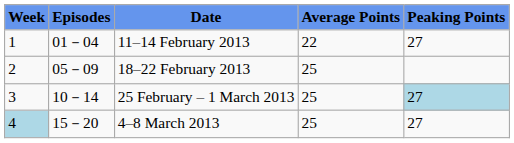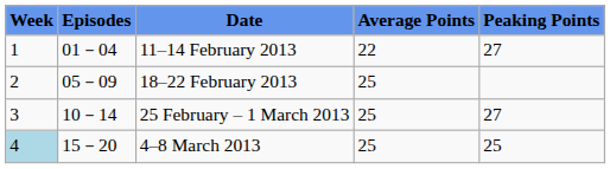25 February – 1 March 2013 | Peaking Points: lightblue background -> no background
4–8 March 2013 | Peaking Points: 27 -> 25
